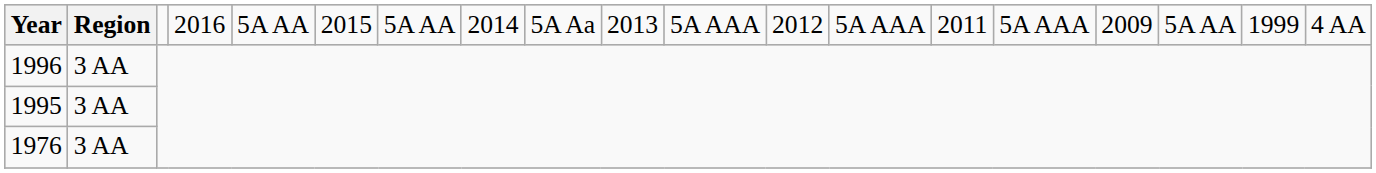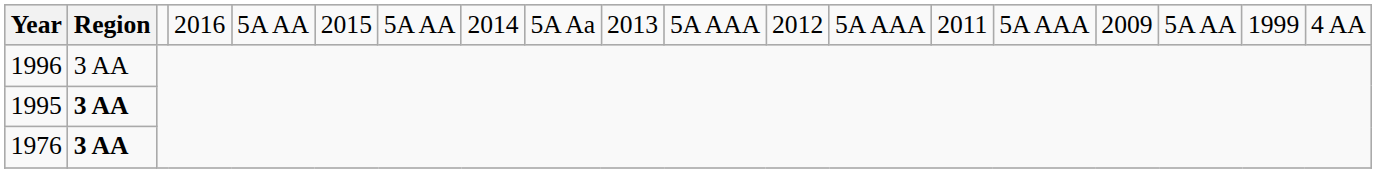1995 | column 2: normal -> bold
1976 | column 2: normal -> bold
